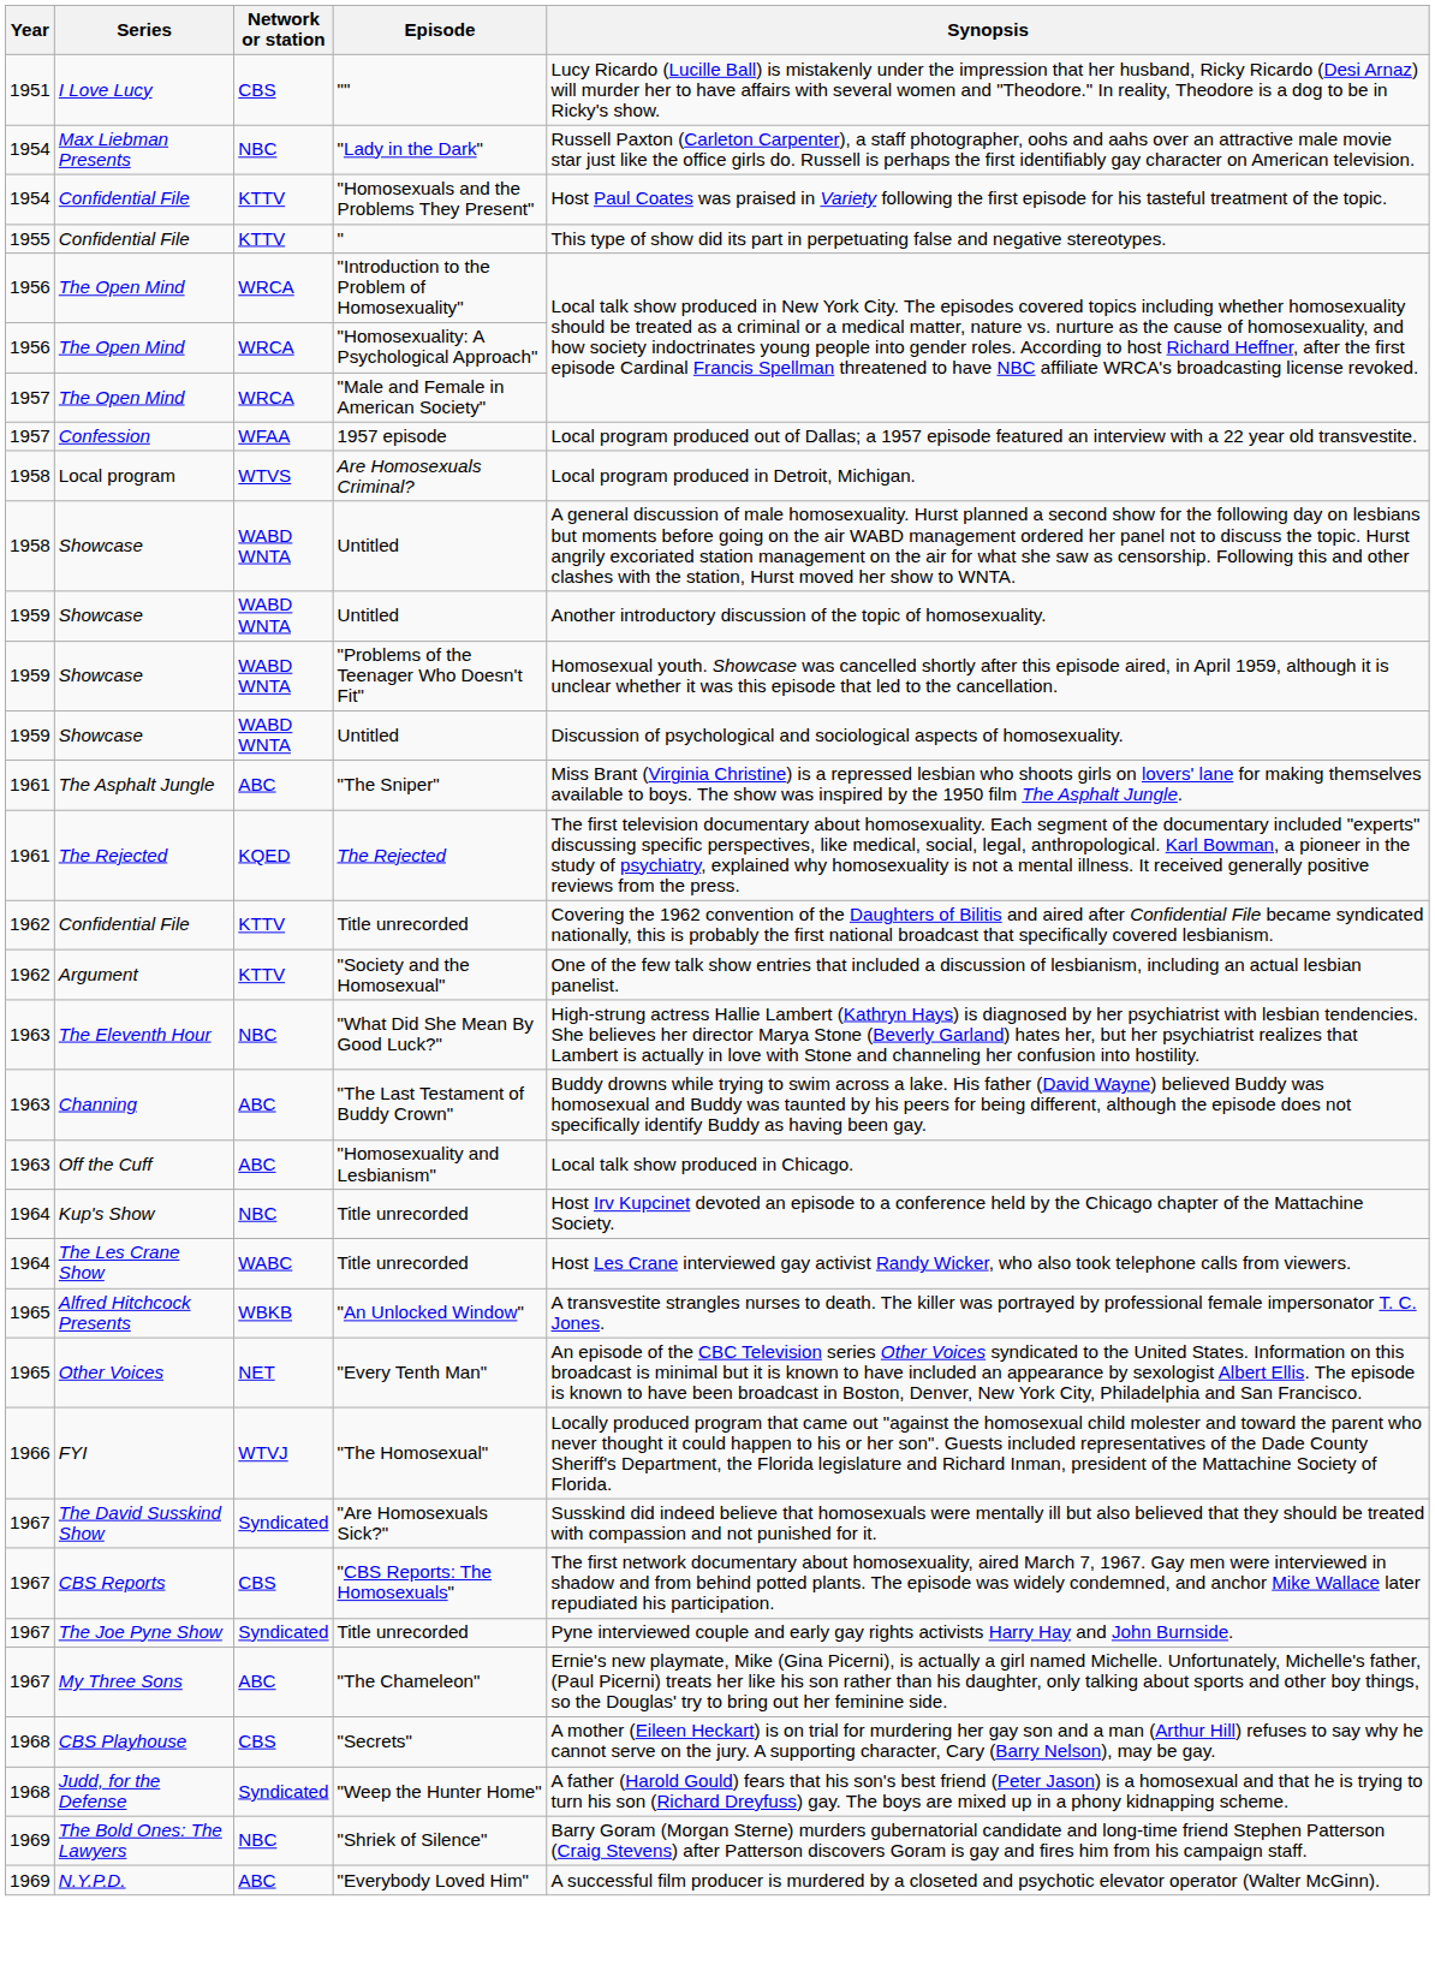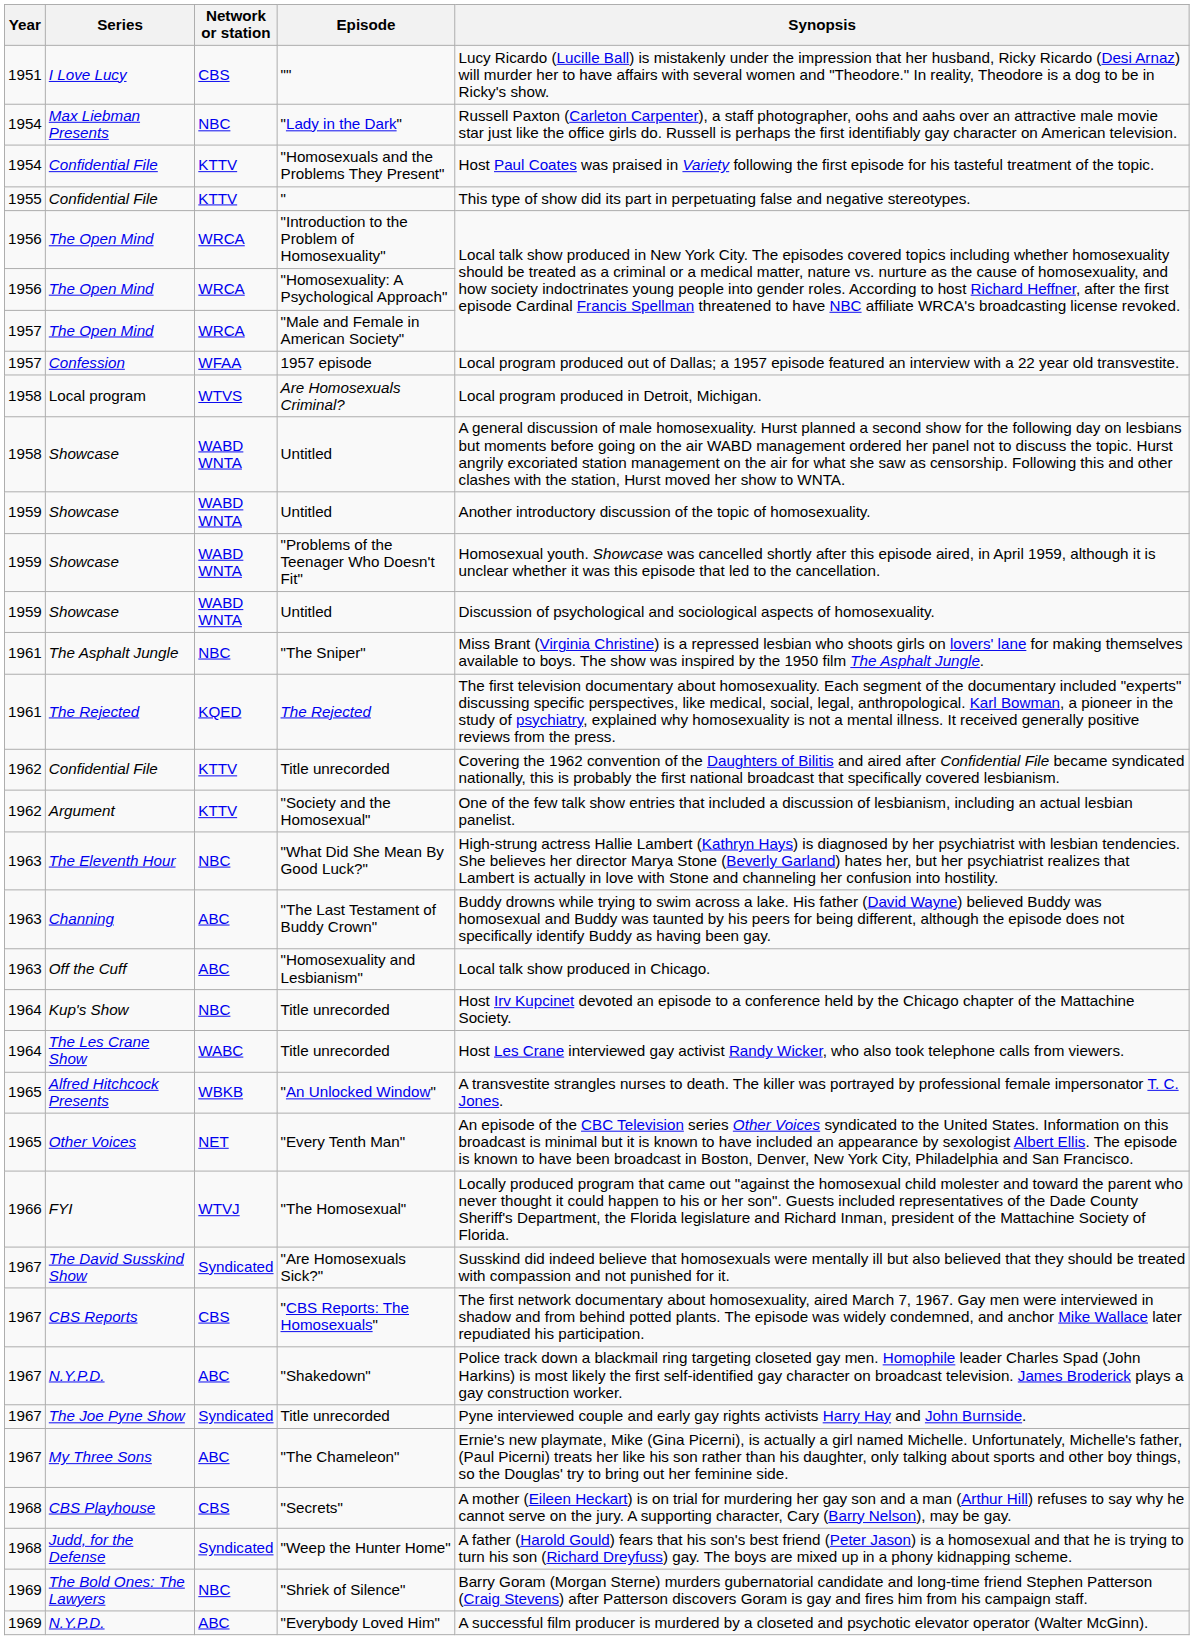"The Sniper" | Network or station: ABC -> NBC
+ row: 1967 | N.Y.P.D. | ABC | "Shakedown" | Police track down a blackmail ring targeting closeted gay men. Homophile leader Charles Spad (John Harkins) is most likely the first self-identified gay character on broadcast television. James Broderick plays a gay construction worker.
